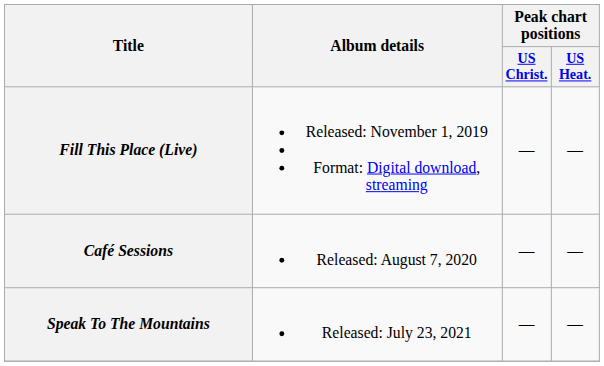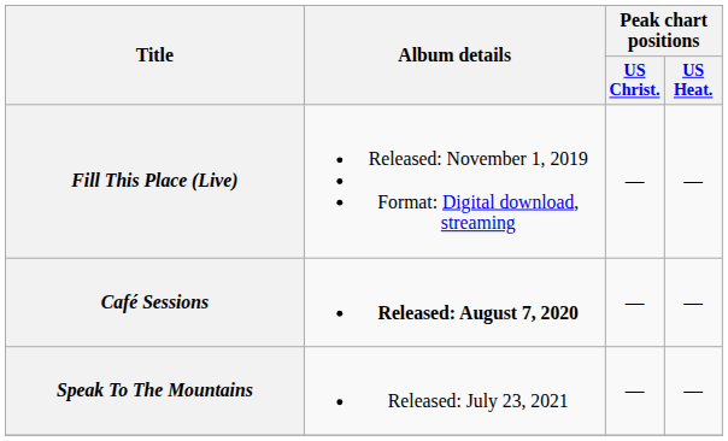Café Sessions | Album details: normal -> bold
